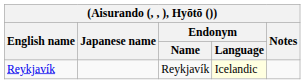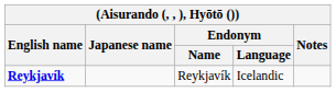row 4 | English name: normal -> bold
row 4 | Endonym / Language: lightyellow background -> no background
